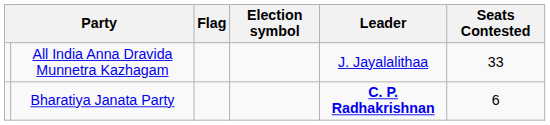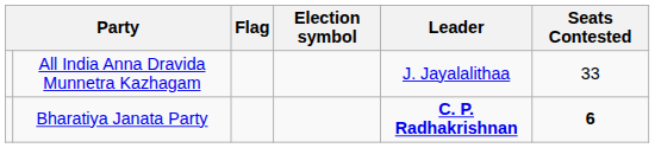Bharatiya Janata Party | Seats Contested: normal -> bold
